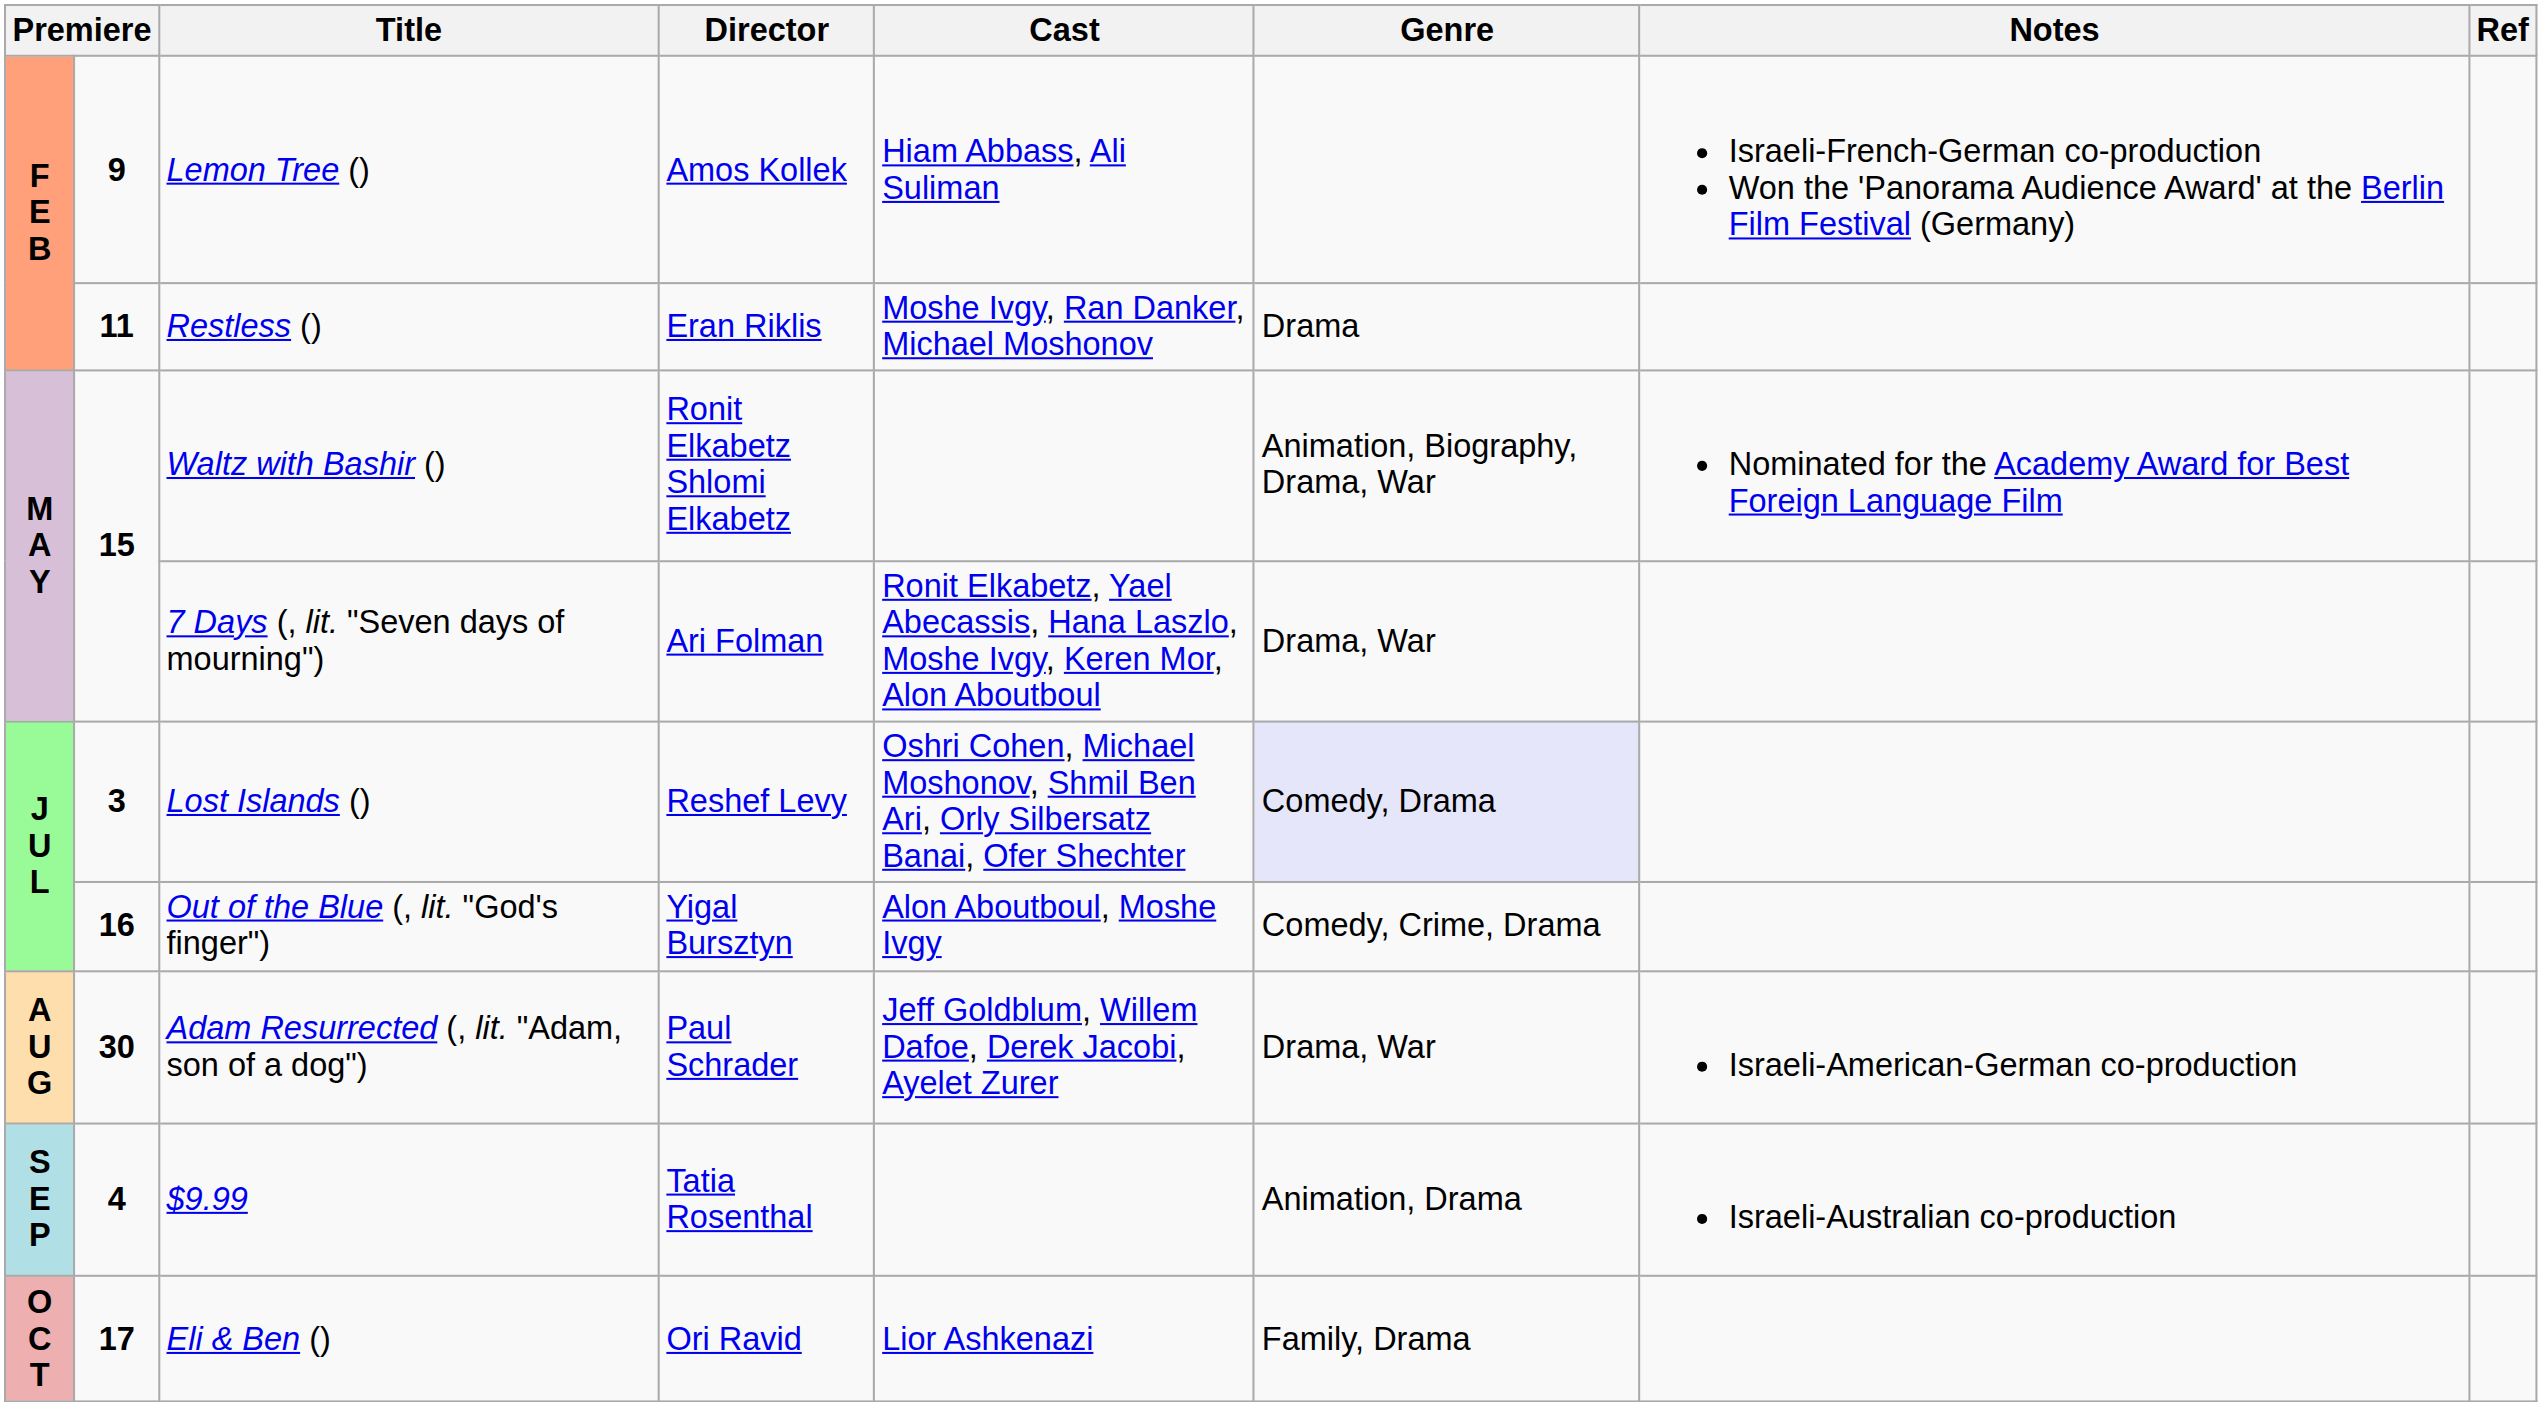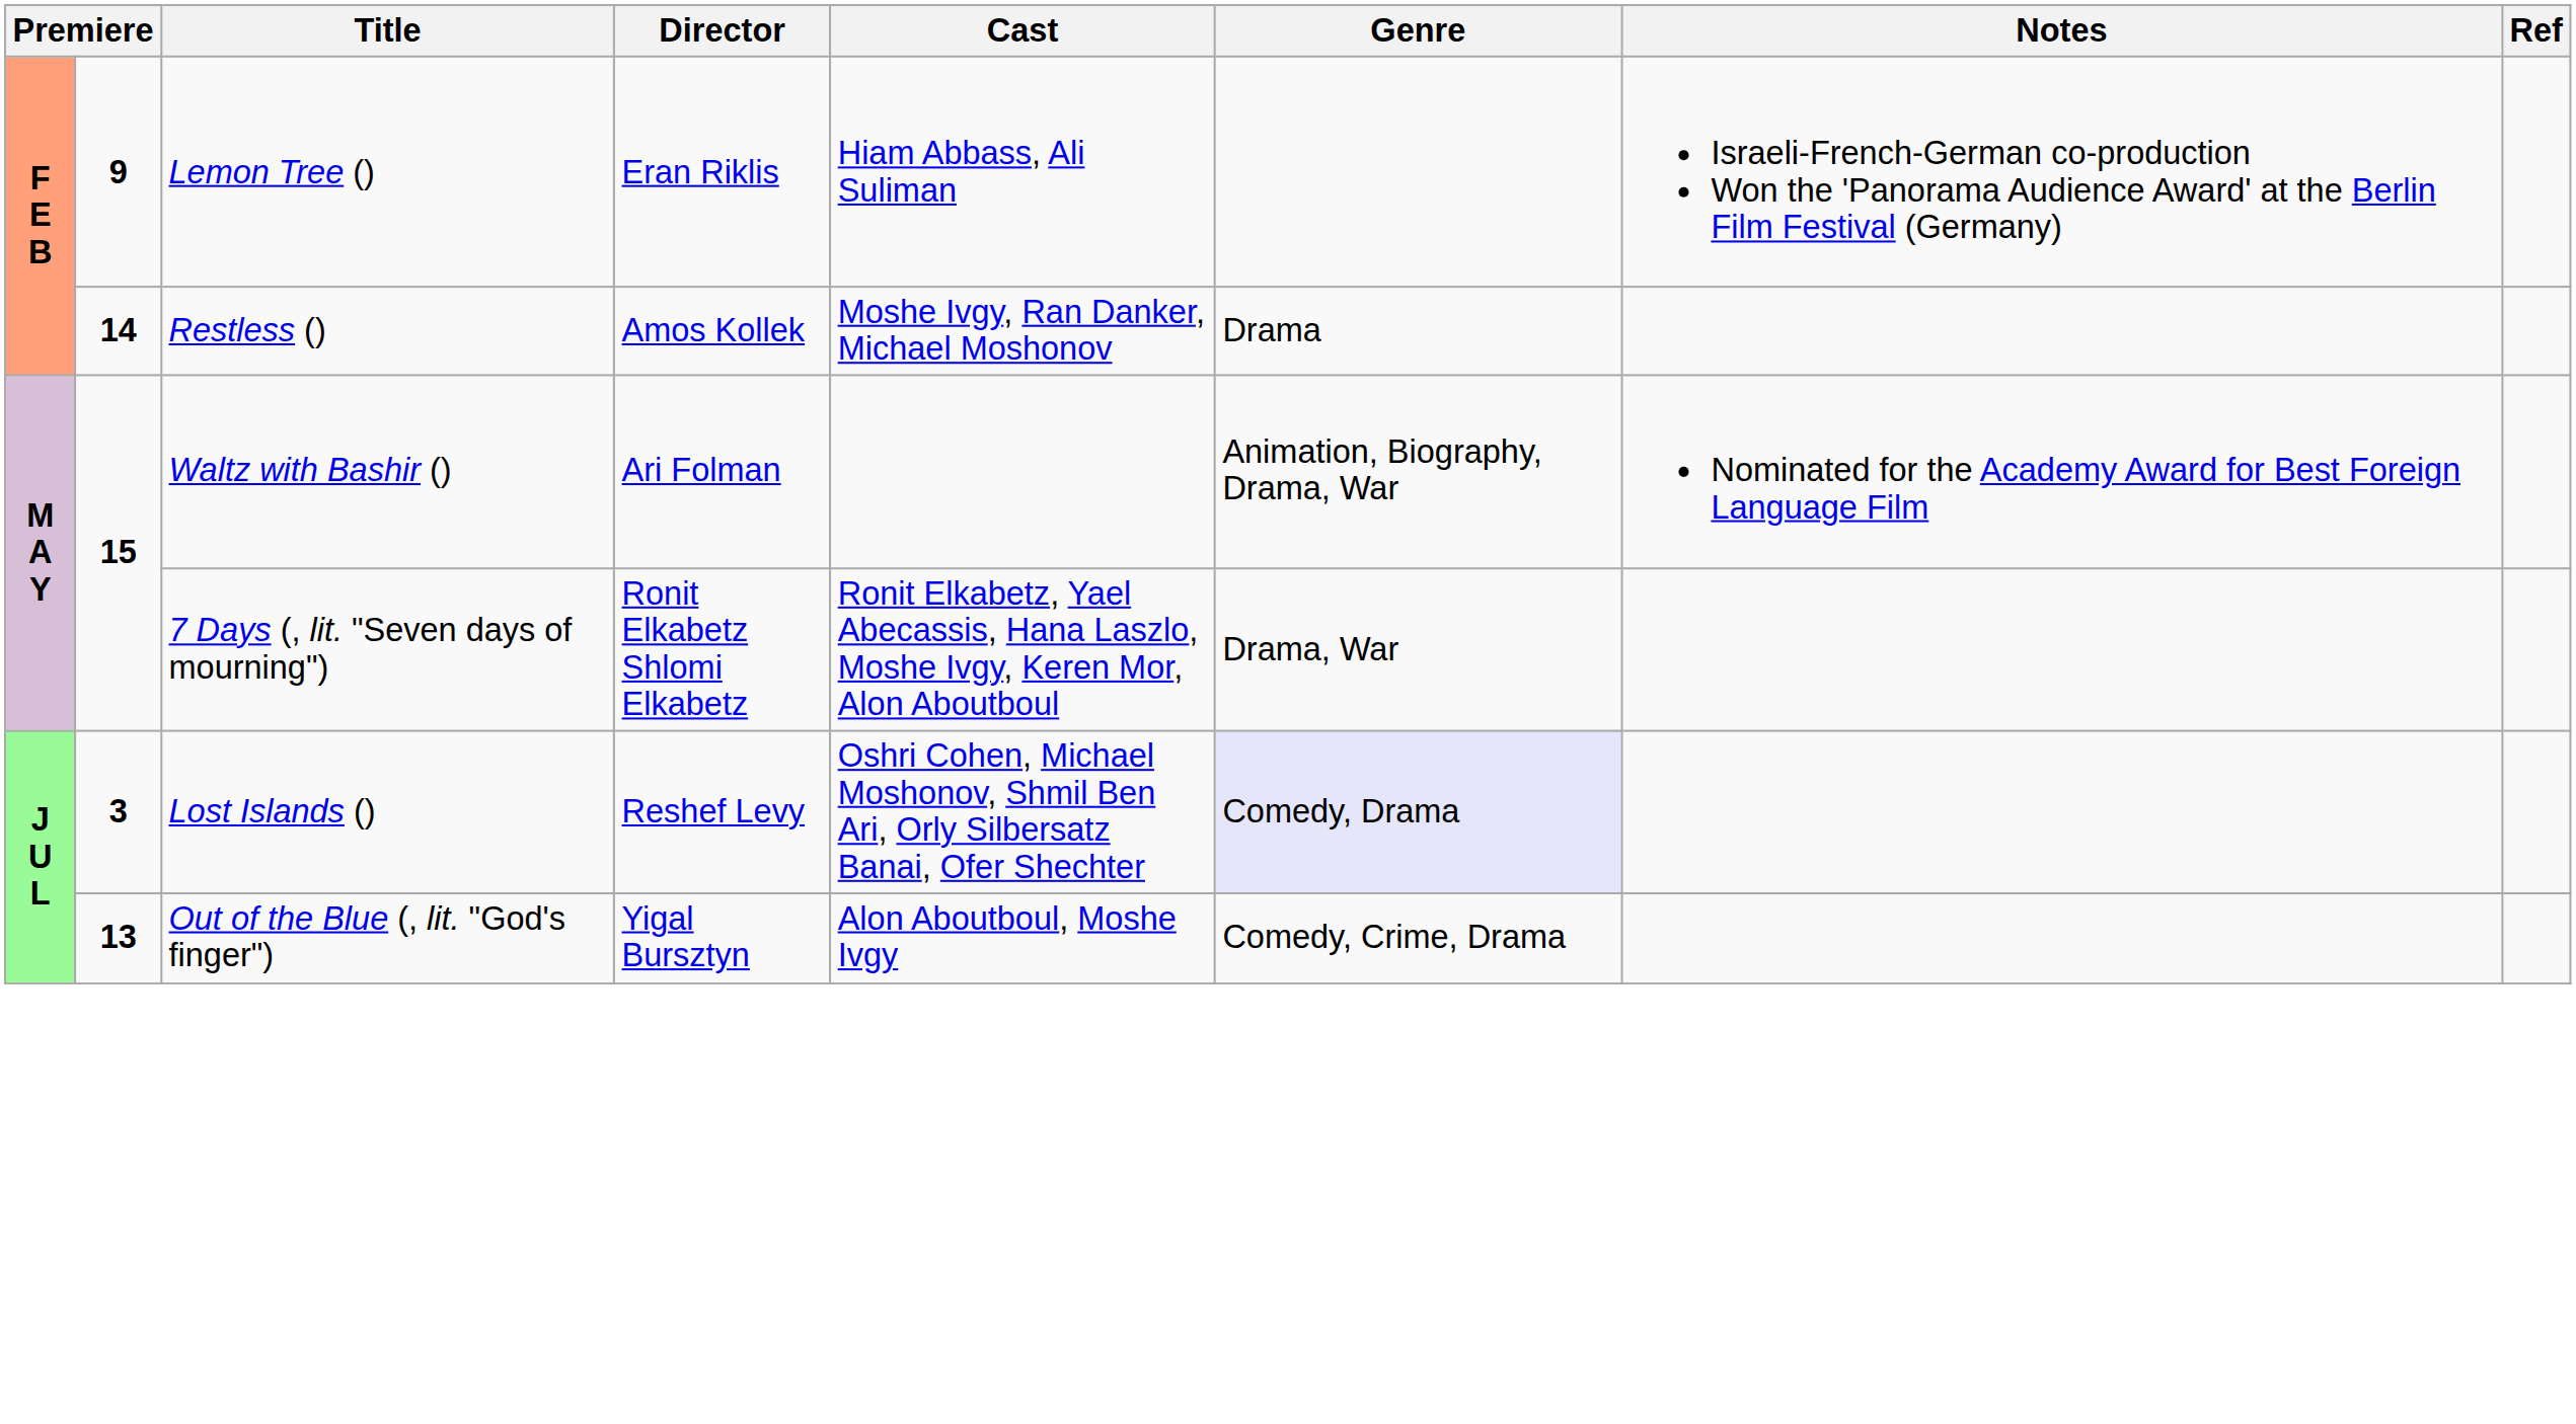Lemon Tree () | Director: Amos Kollek -> Eran Riklis
Restless () | column 2: 11 -> 14
Restless () | Director: Eran Riklis -> Amos Kollek
Waltz with Bashir () | Director: Ronit Elkabetz Shlomi Elkabetz -> Ari Folman
7 Days (, lit. "Seven days of mourning") | Director: Ari Folman -> Ronit Elkabetz Shlomi Elkabetz
Out of the Blue (, lit. "God's finger") | column 2: 16 -> 13
- row: A U G | 30 | Adam Resurrected (, lit. "Adam, son of a dog") | Paul Schrader | Jeff Goldblum, Willem Dafoe, Derek Jacobi, Ayelet Zurer | Drama, War | Israeli-American-German co-production
- row: S E P | 4 | $9.99 | Tatia Rosenthal | Animation, Drama | Israeli-Australian co-production
- row: O C T | 17 | Eli & Ben () | Ori Ravid | Lior Ashkenazi | Family, Drama
